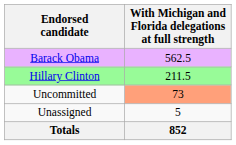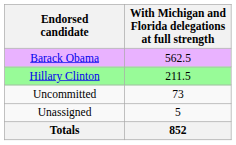Uncommitted | With Michigan and Florida delegations at full strength: lightsalmon background -> no background
